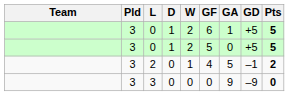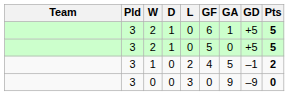columns swapped: W <-> L
